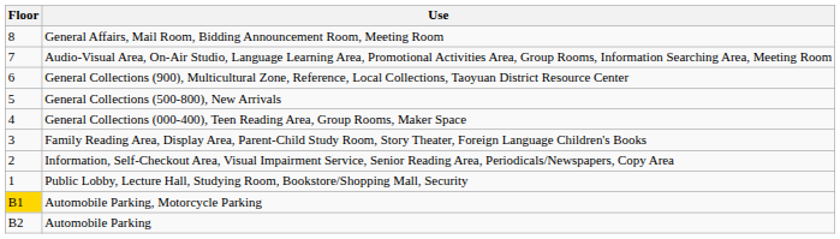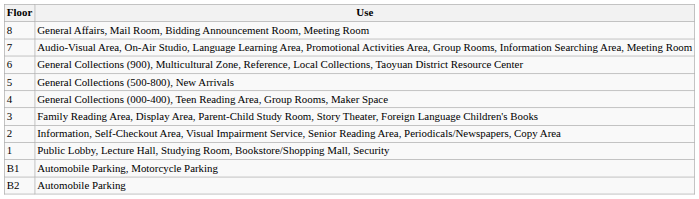Automobile Parking, Motorcycle Parking | Floor: gold background -> no background
